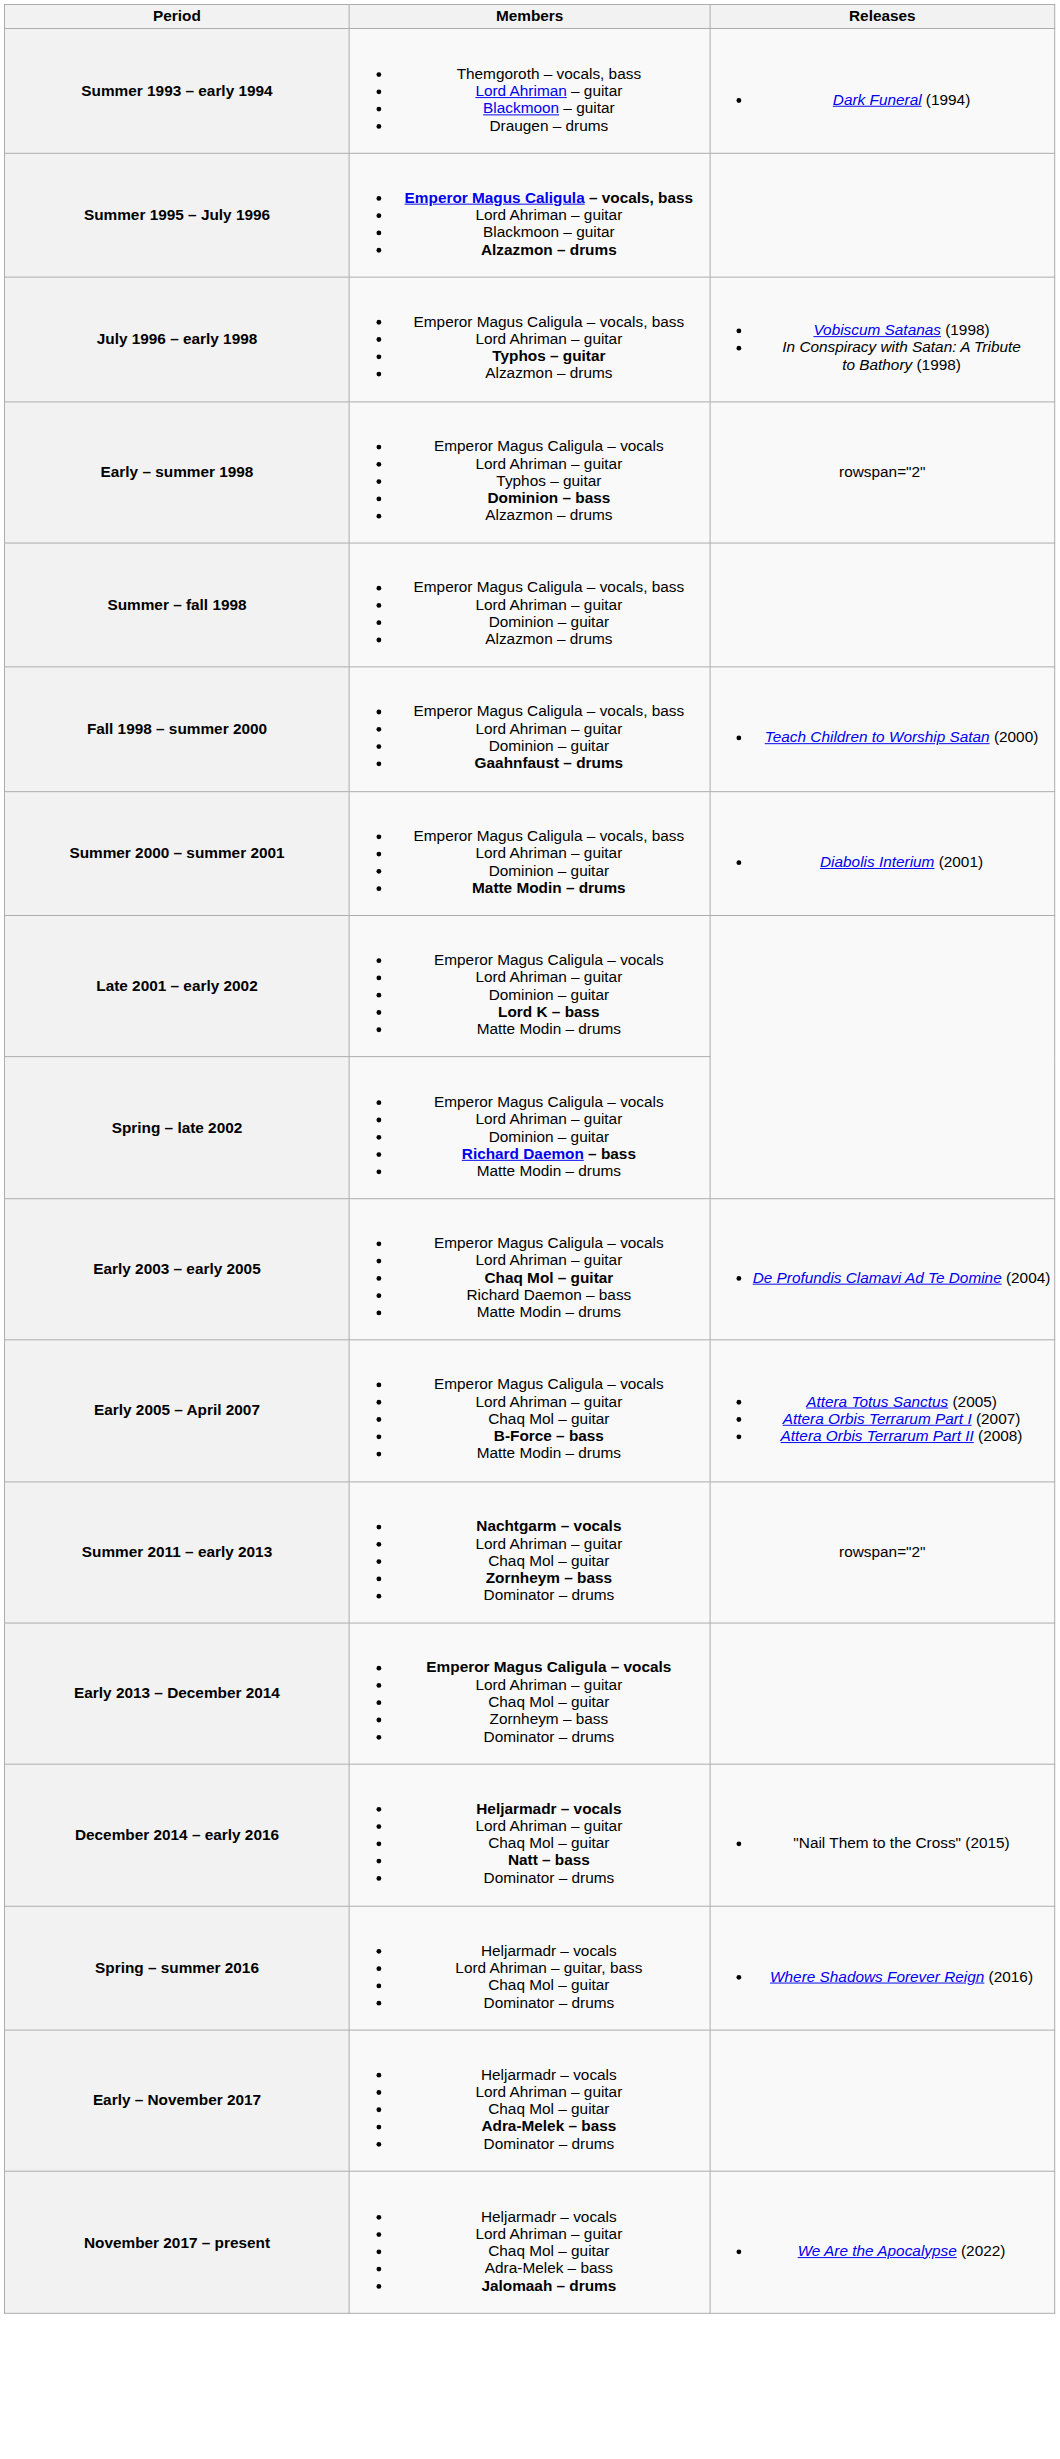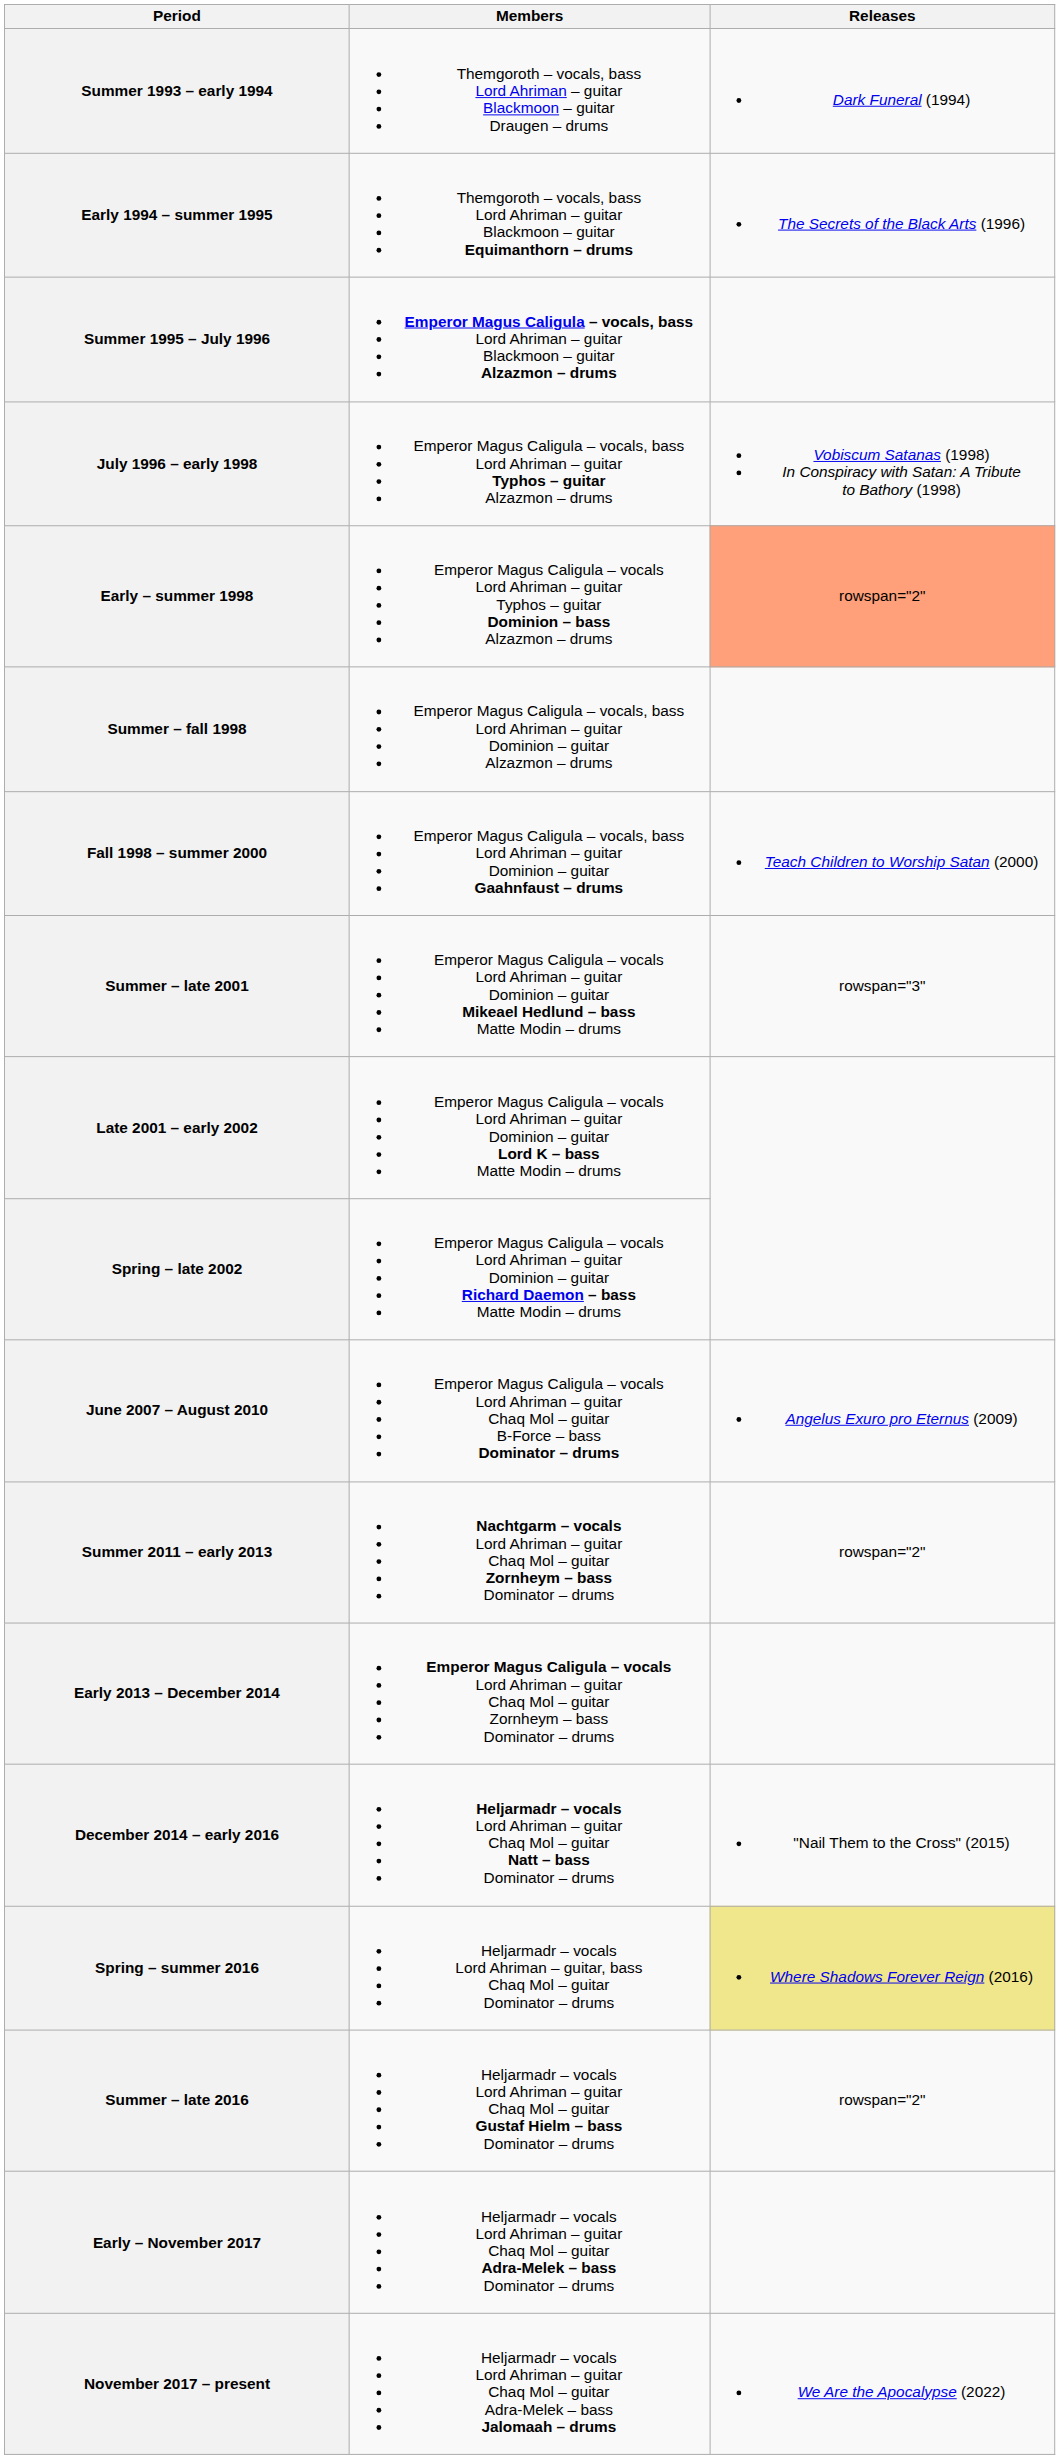+ row: Early 1994 – summer 1995 | Themgoroth – vocals, bass Lord Ahriman – guitar Blackmoon – guitar Equimanthorn – drums | The Secrets of the Black Arts (1996)
Early – summer 1998 | Releases: no background -> lightsalmon background
- row: Summer 2000 – summer 2001 | Emperor Magus Caligula – vocals, bass Lord Ahriman – guitar Dominion – guitar Matte Modin – drums | Diabolis Interium (2001)
+ row: Summer – late 2001 | Emperor Magus Caligula – vocals Lord Ahriman – guitar Dominion – guitar Mikeael Hedlund – bass Matte Modin – drums | rowspan="3"
- row: Early 2003 – early 2005 | Emperor Magus Caligula – vocals Lord Ahriman – guitar Chaq Mol – guitar Richard Daemon – bass Matte Modin – drums | De Profundis Clamavi Ad Te Domine (2004)
- row: Early 2005 – April 2007 | Emperor Magus Caligula – vocals Lord Ahriman – guitar Chaq Mol – guitar B-Force – bass Matte Modin – drums | Attera Totus Sanctus (2005) Attera Orbis Terrarum Part I (2007) Attera Orbis Terrarum Part II (2008)
+ row: June 2007 – August 2010 | Emperor Magus Caligula – vocals Lord Ahriman – guitar Chaq Mol – guitar B-Force – bass Dominator – drums | Angelus Exuro pro Eternus (2009)
Spring – summer 2016 | Releases: no background -> khaki background
+ row: Summer – late 2016 | Heljarmadr – vocals Lord Ahriman – guitar Chaq Mol – guitar Gustaf Hielm – bass Dominator – drums | rowspan="2"
